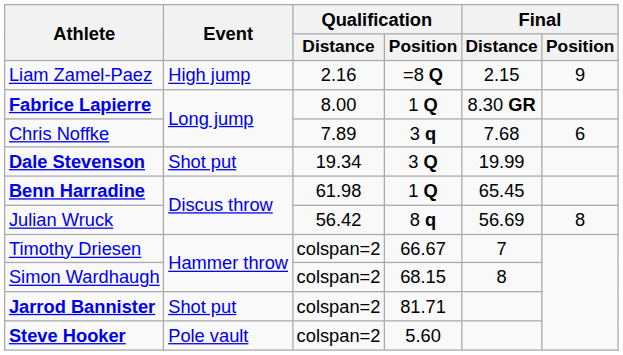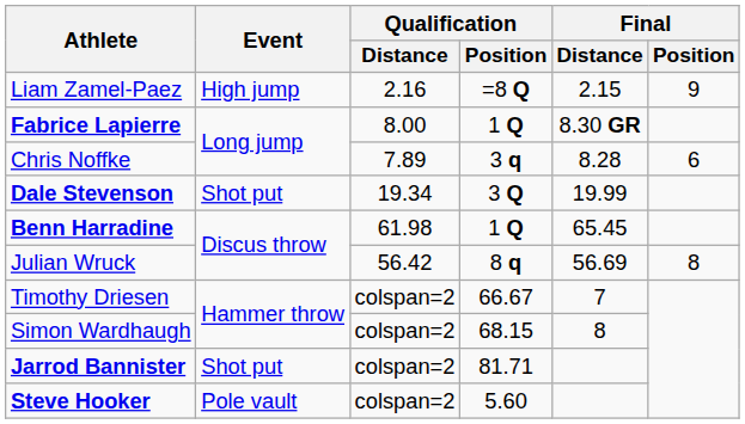Chris Noffke | Final / Distance: 7.68 -> 8.28
